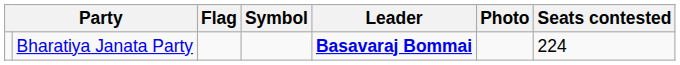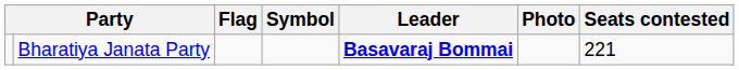Bharatiya Janata Party | Seats contested: 224 -> 221
